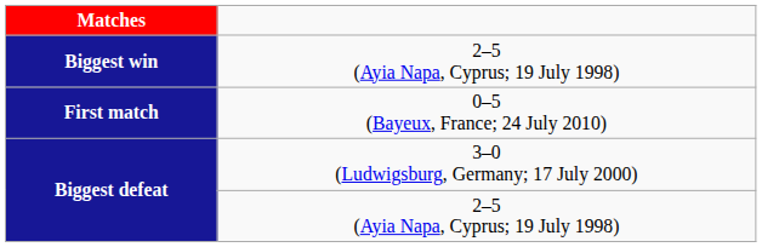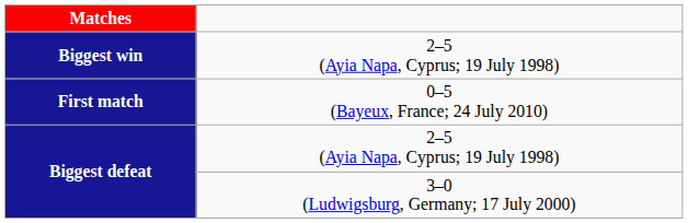row 4 | column 2: 3–0 (Ludwigsburg, Germany; 17 July 2000) -> 2–5 (Ayia Napa, Cyprus; 19 July 1998)
row 5 | column 2: 2–5 (Ayia Napa, Cyprus; 19 July 1998) -> 3–0 (Ludwigsburg, Germany; 17 July 2000)
